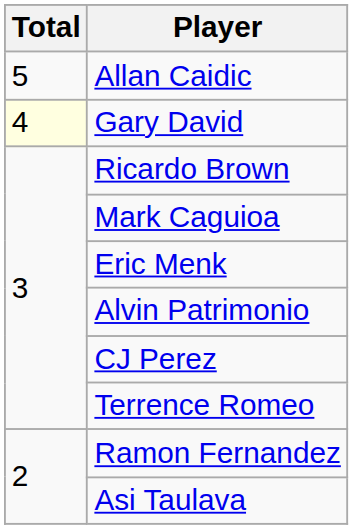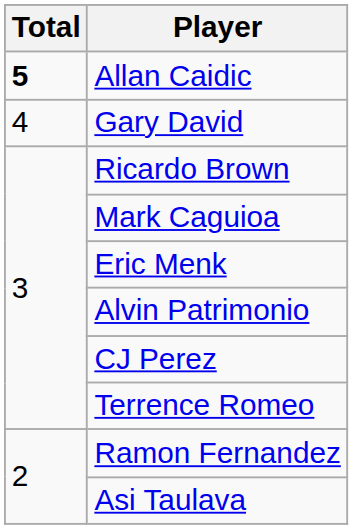Allan Caidic | Total: normal -> bold
Gary David | Total: lightyellow background -> no background
